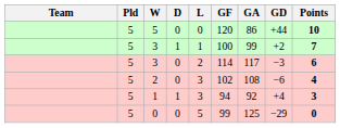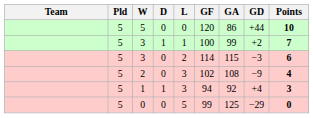row 4 | GA: 117 -> 115
row 5 | GD: −6 -> −9
